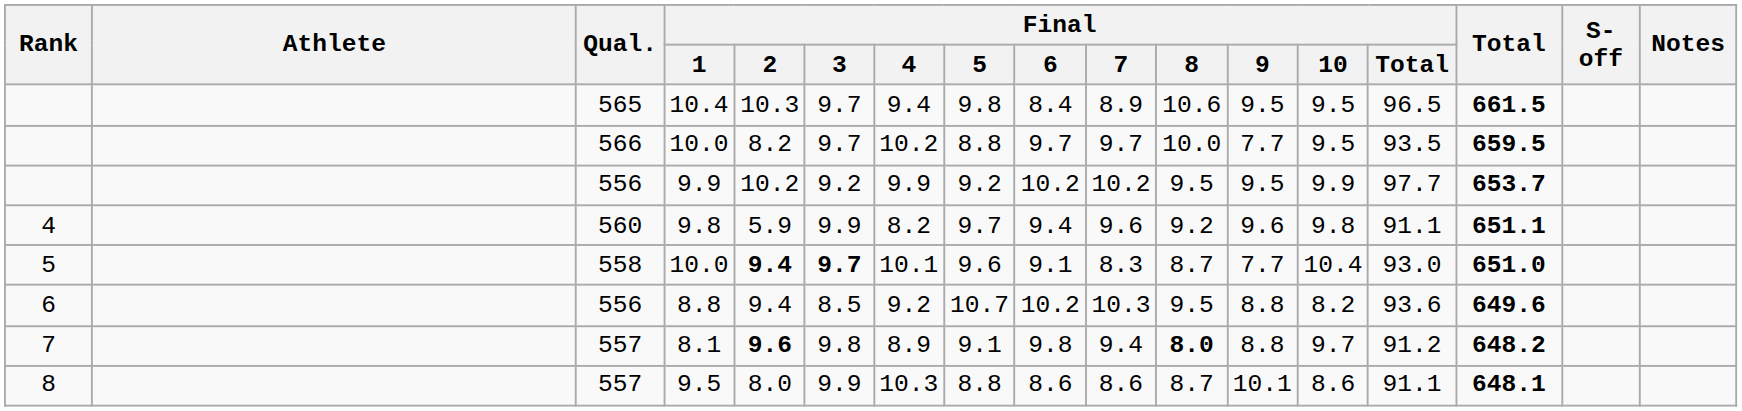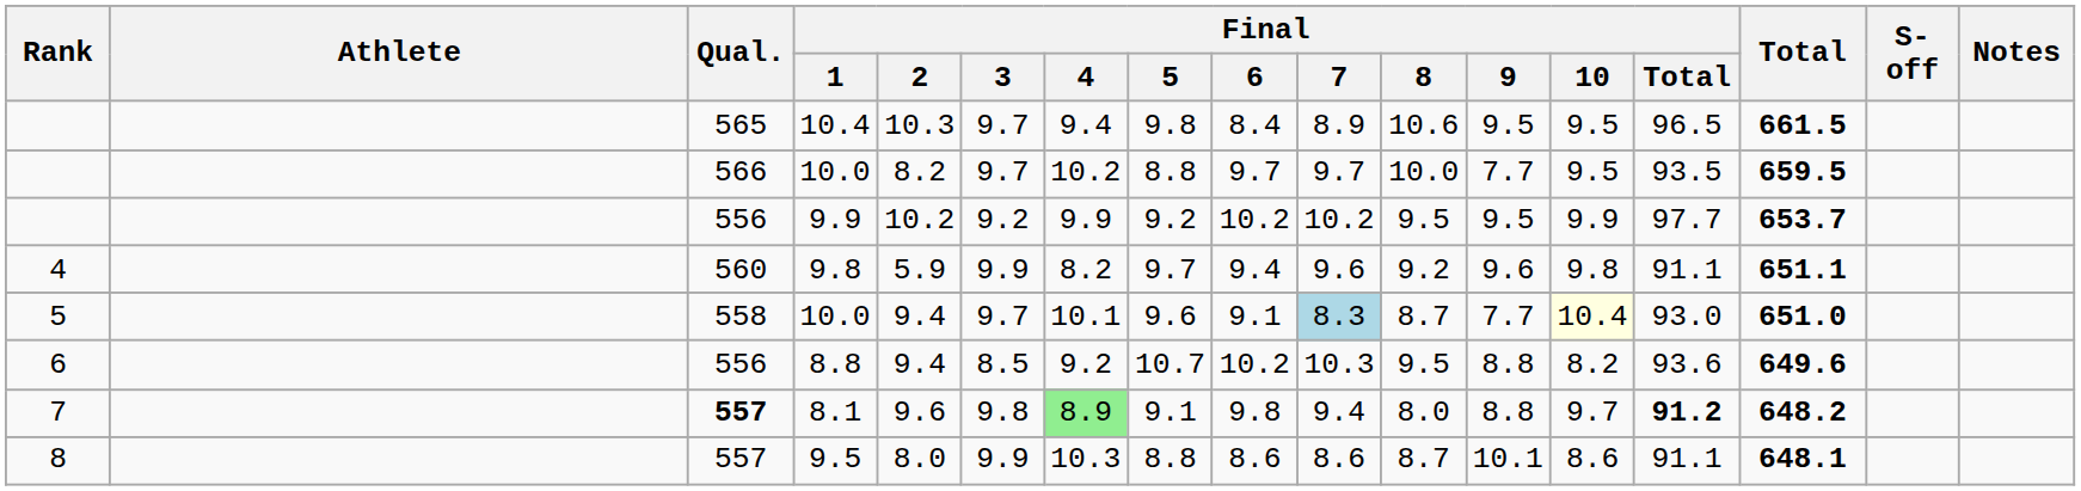5 / 10.0 | Final / 2: bold -> normal
5 / 10.0 | Final / 3: bold -> normal
5 / 10.0 | Final / 7: no background -> lightblue background
5 / 10.0 | Final / 10: no background -> lightyellow background
8.1 | Qual.: normal -> bold
8.1 | Final / 2: bold -> normal
8.1 | Final / 4: no background -> lightgreen background
8.1 | Final / 8: bold -> normal
8.1 | Final / Total: normal -> bold
